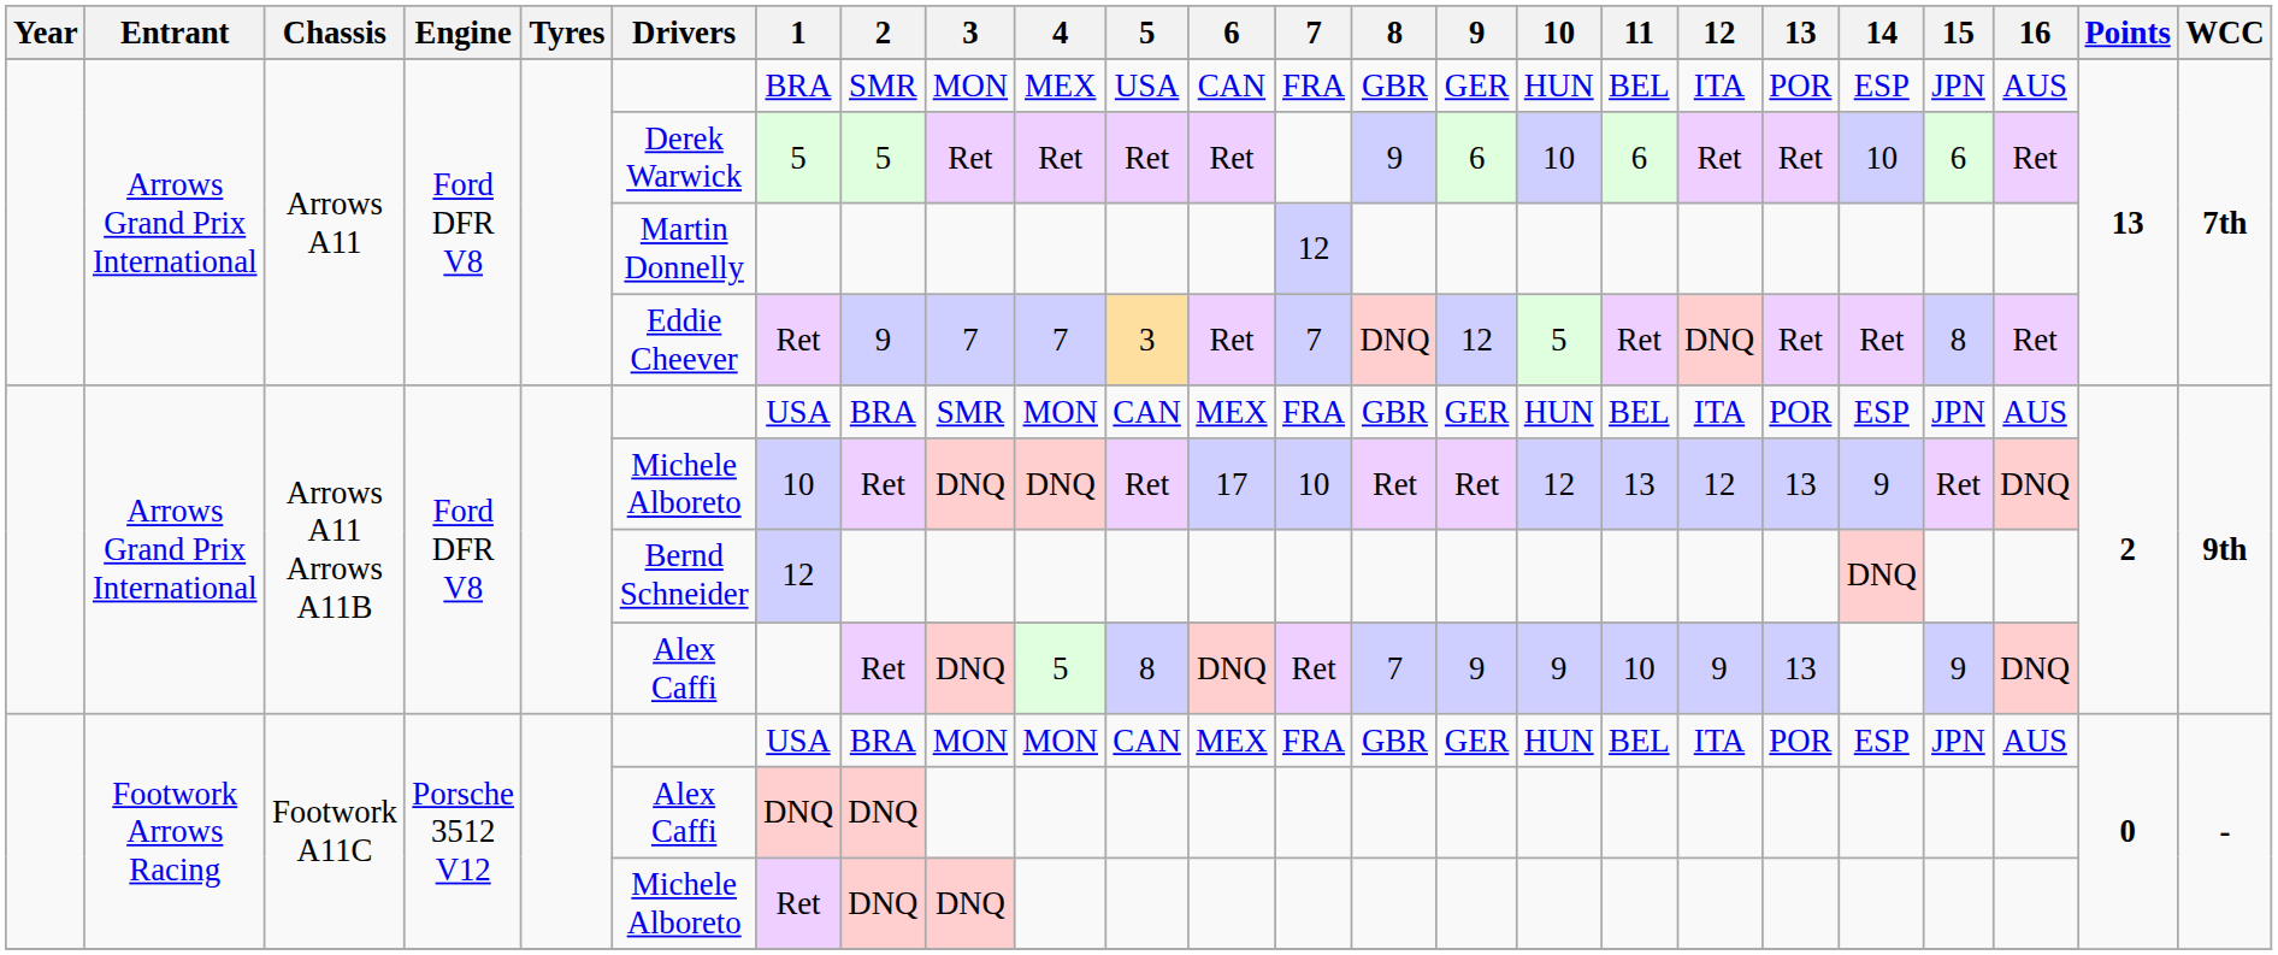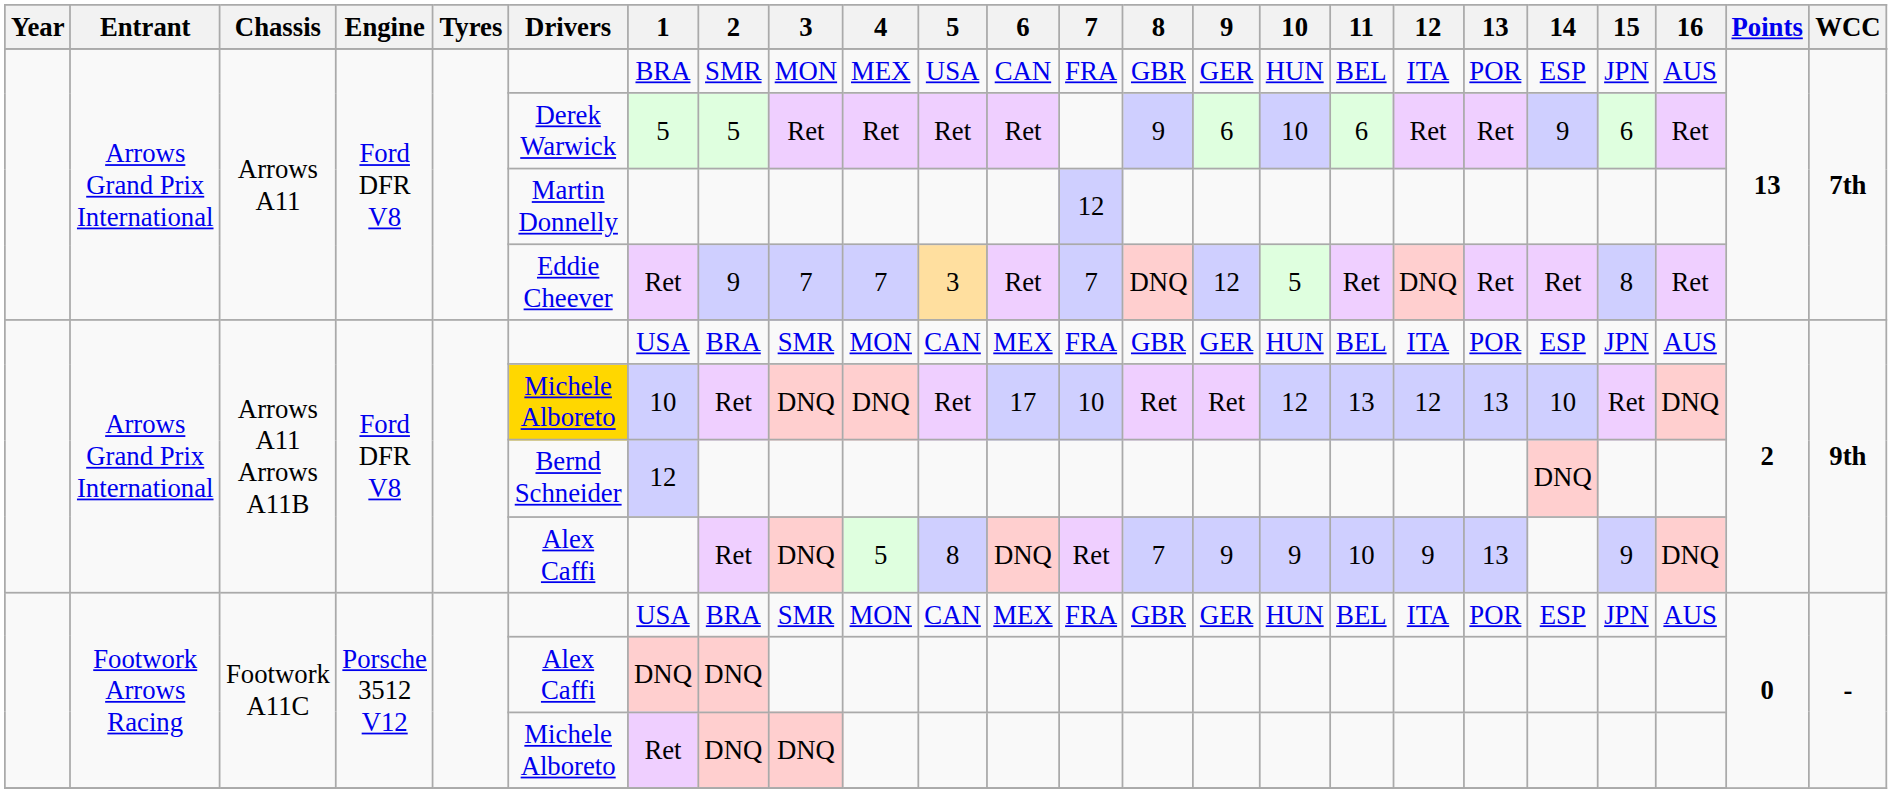row 3 | 14: 10 -> 9
row 7 | Drivers: no background -> gold background
row 7 | 14: 9 -> 10
row 10 | 3: MON -> SMR
